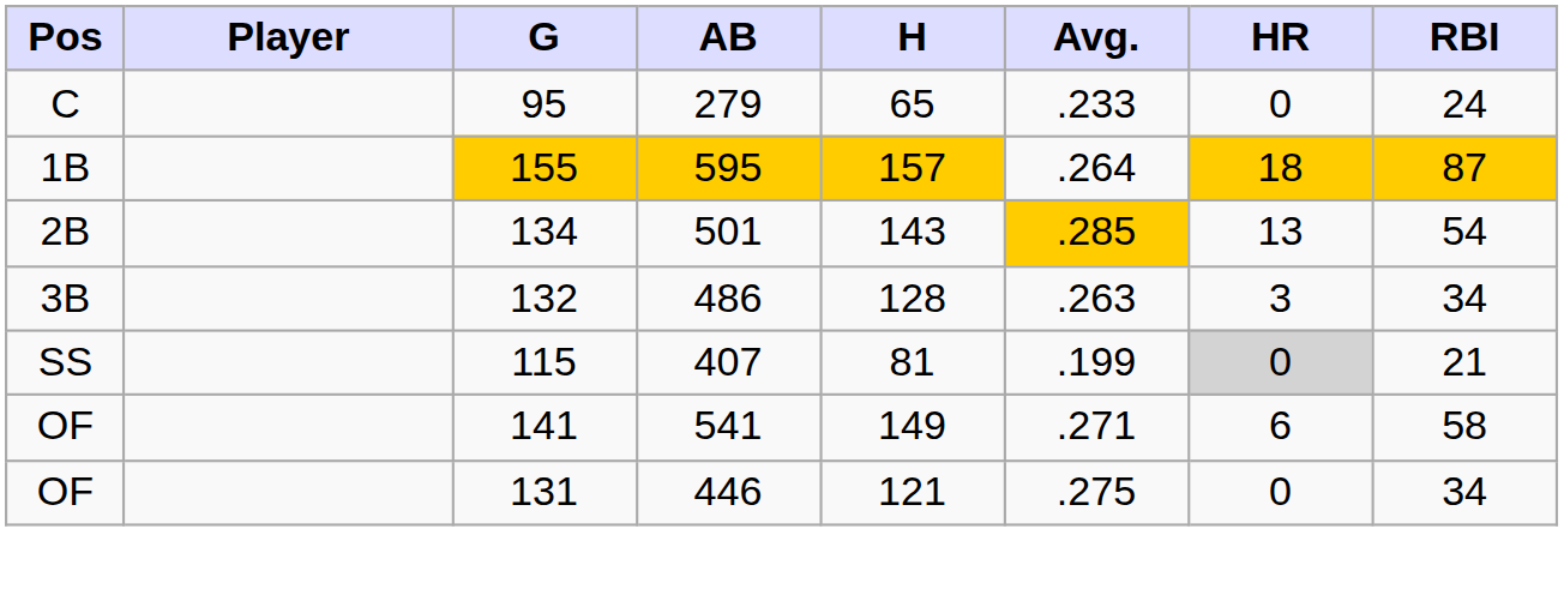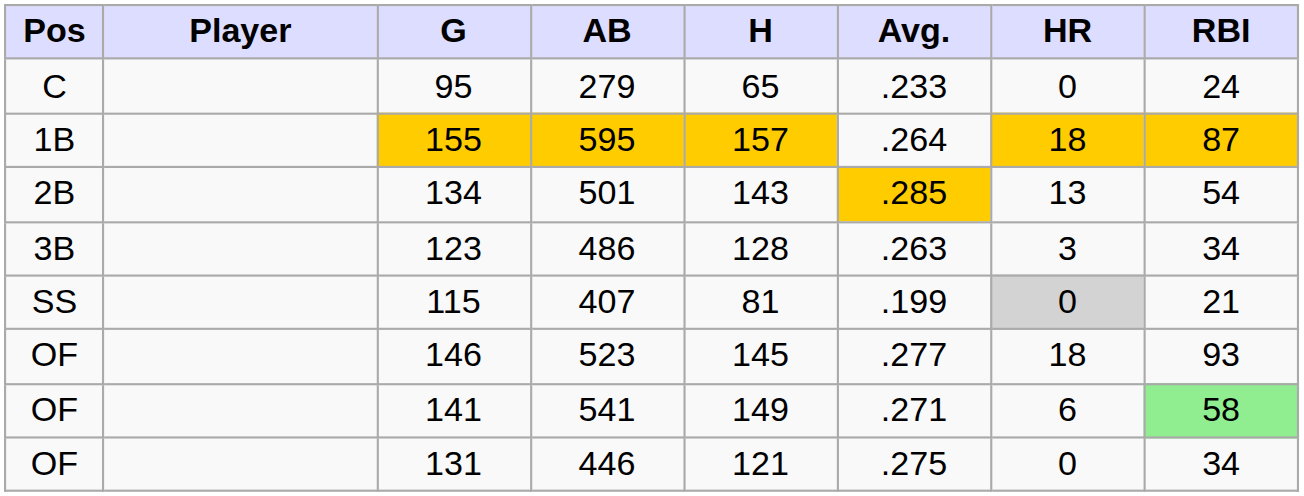486 | G: 132 -> 123
+ row: OF | 146 | 523 | 145 | .277 | 18 | 93
541 | RBI: no background -> lightgreen background
